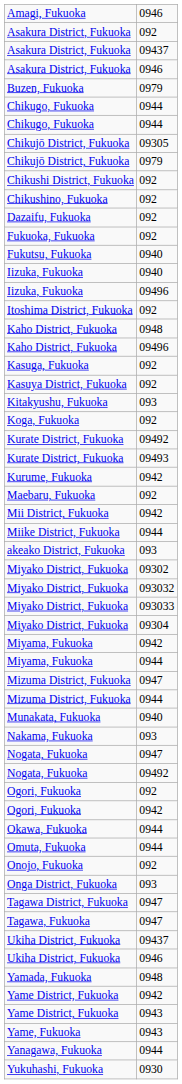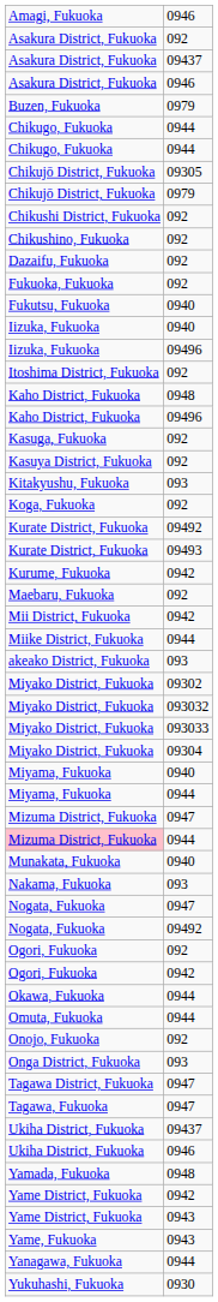row 35 | column 2: 0942 -> 0940
row 38 | column 1: no background -> pink background
